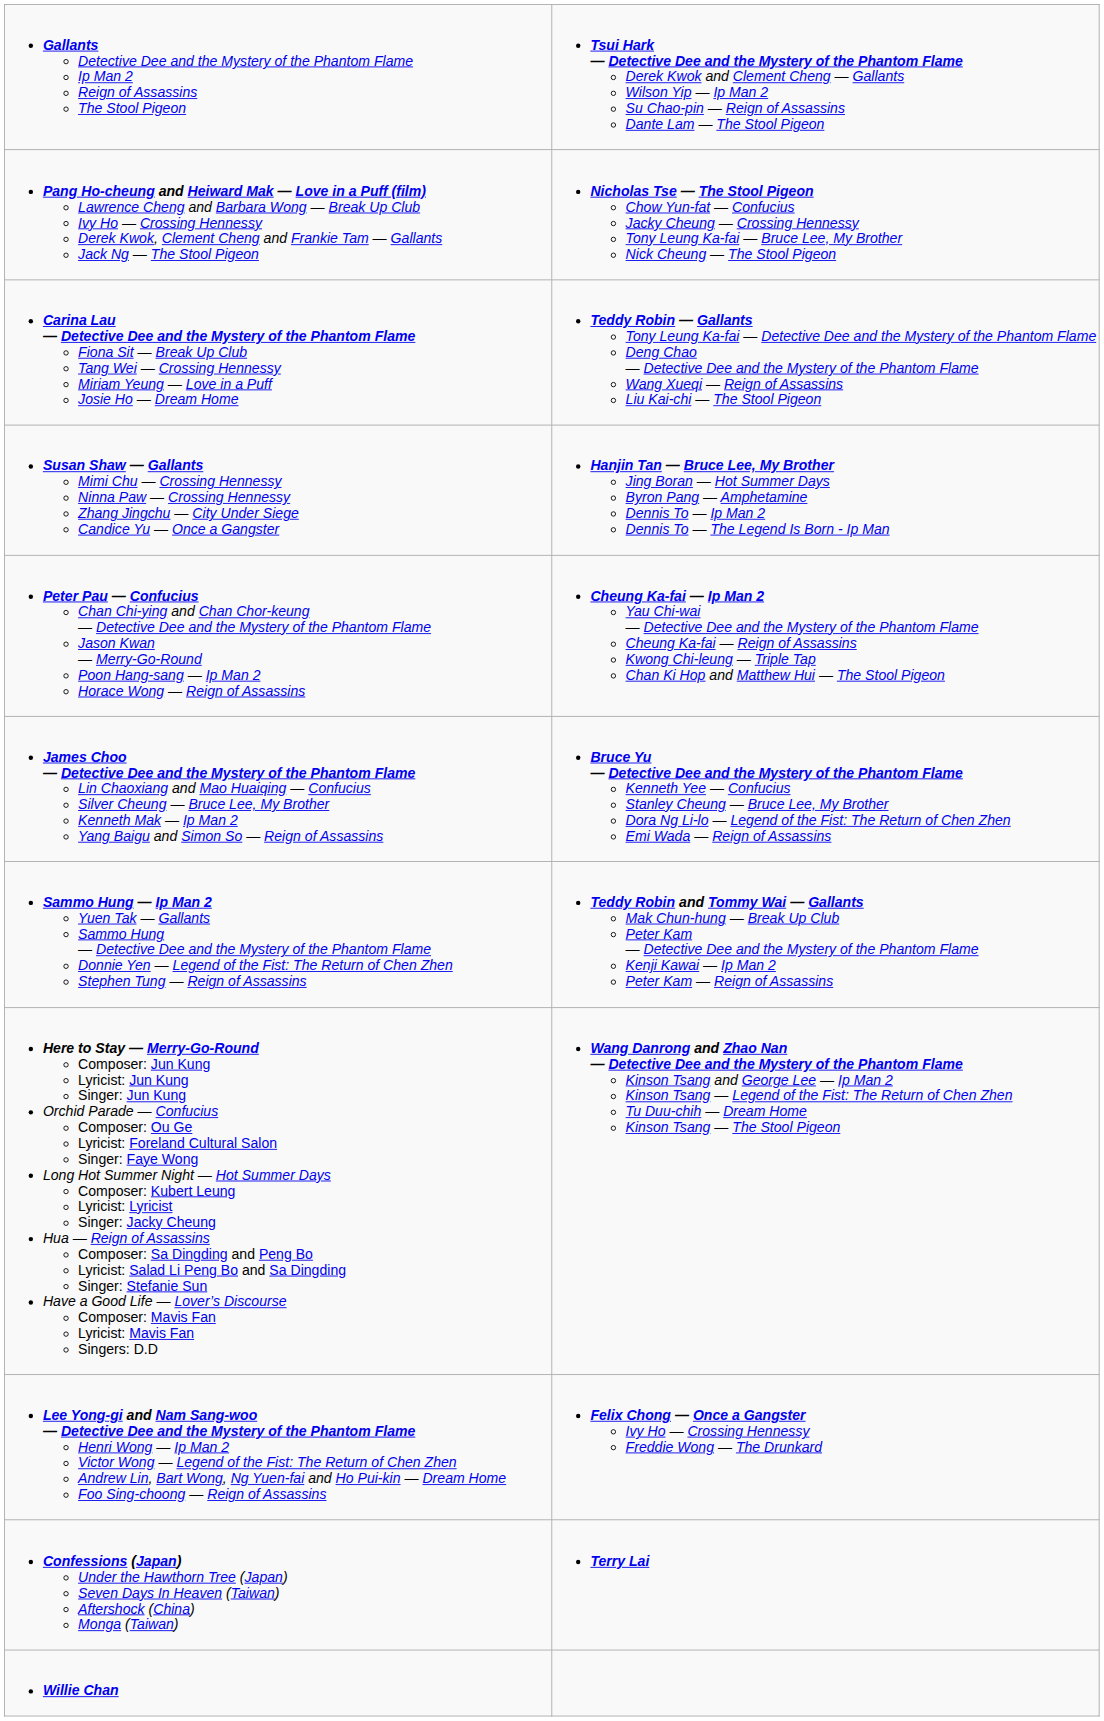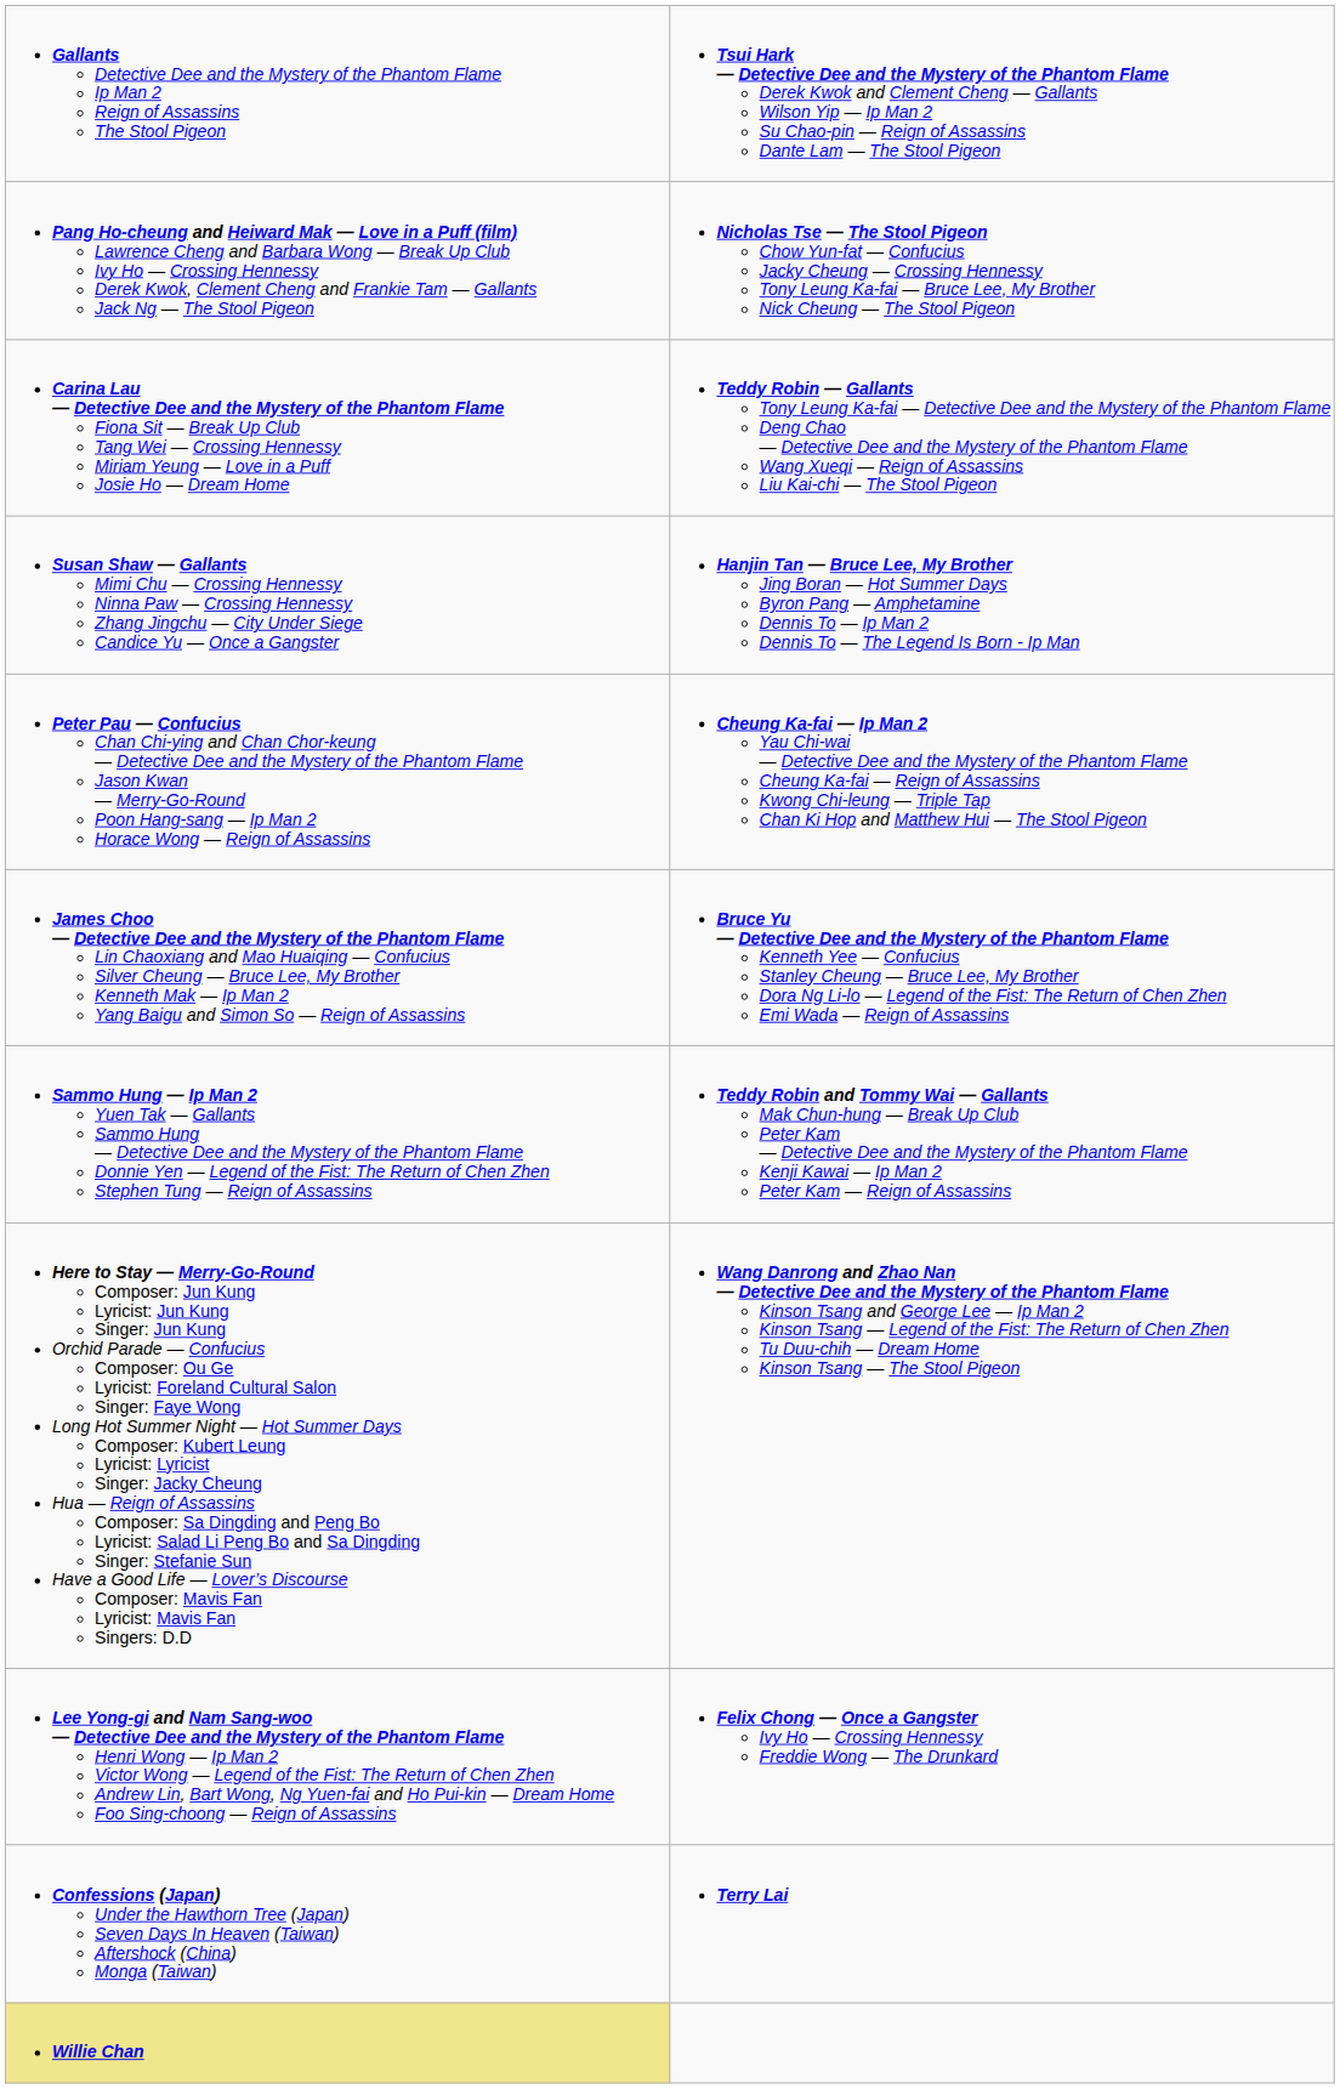Willie Chan | column 1: no background -> khaki background
